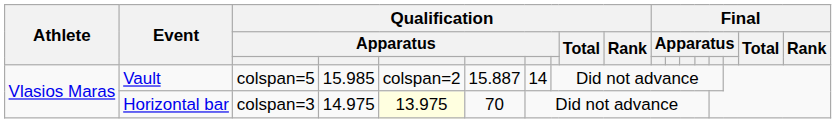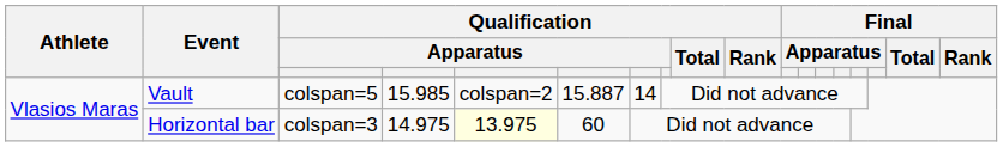Horizontal bar | column 6: 70 -> 60
